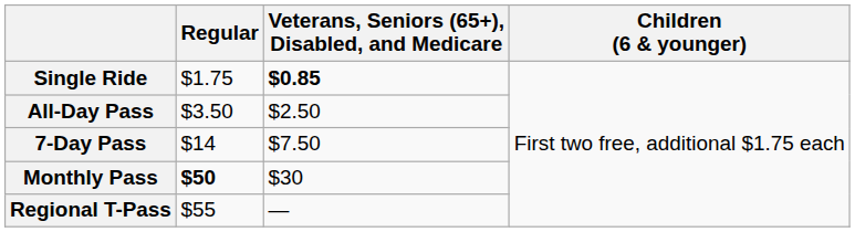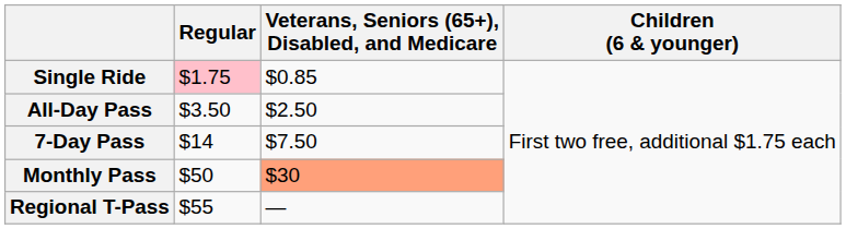Single Ride | Regular: no background -> pink background
Single Ride | Veterans, Seniors (65+), Disabled, and Medicare: bold -> normal
Monthly Pass | Regular: bold -> normal
Monthly Pass | Veterans, Seniors (65+), Disabled, and Medicare: no background -> lightsalmon background
